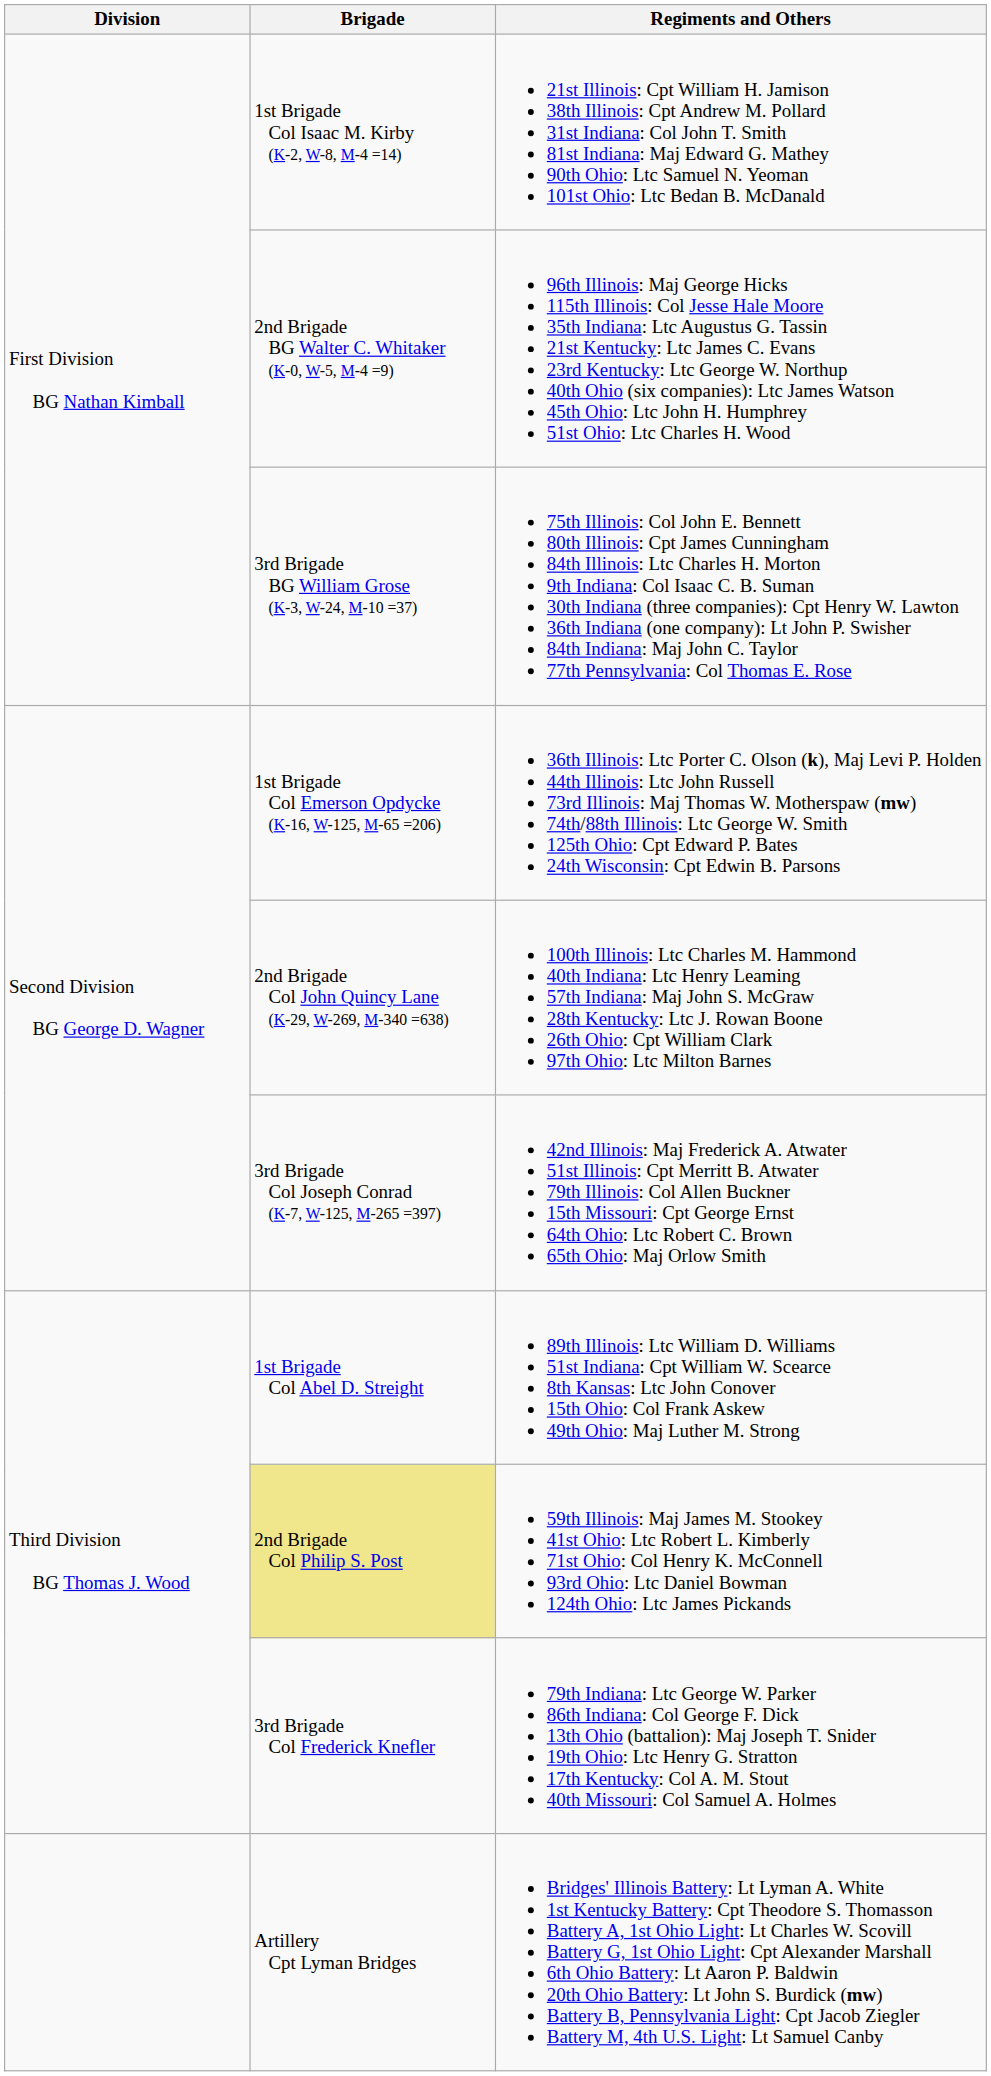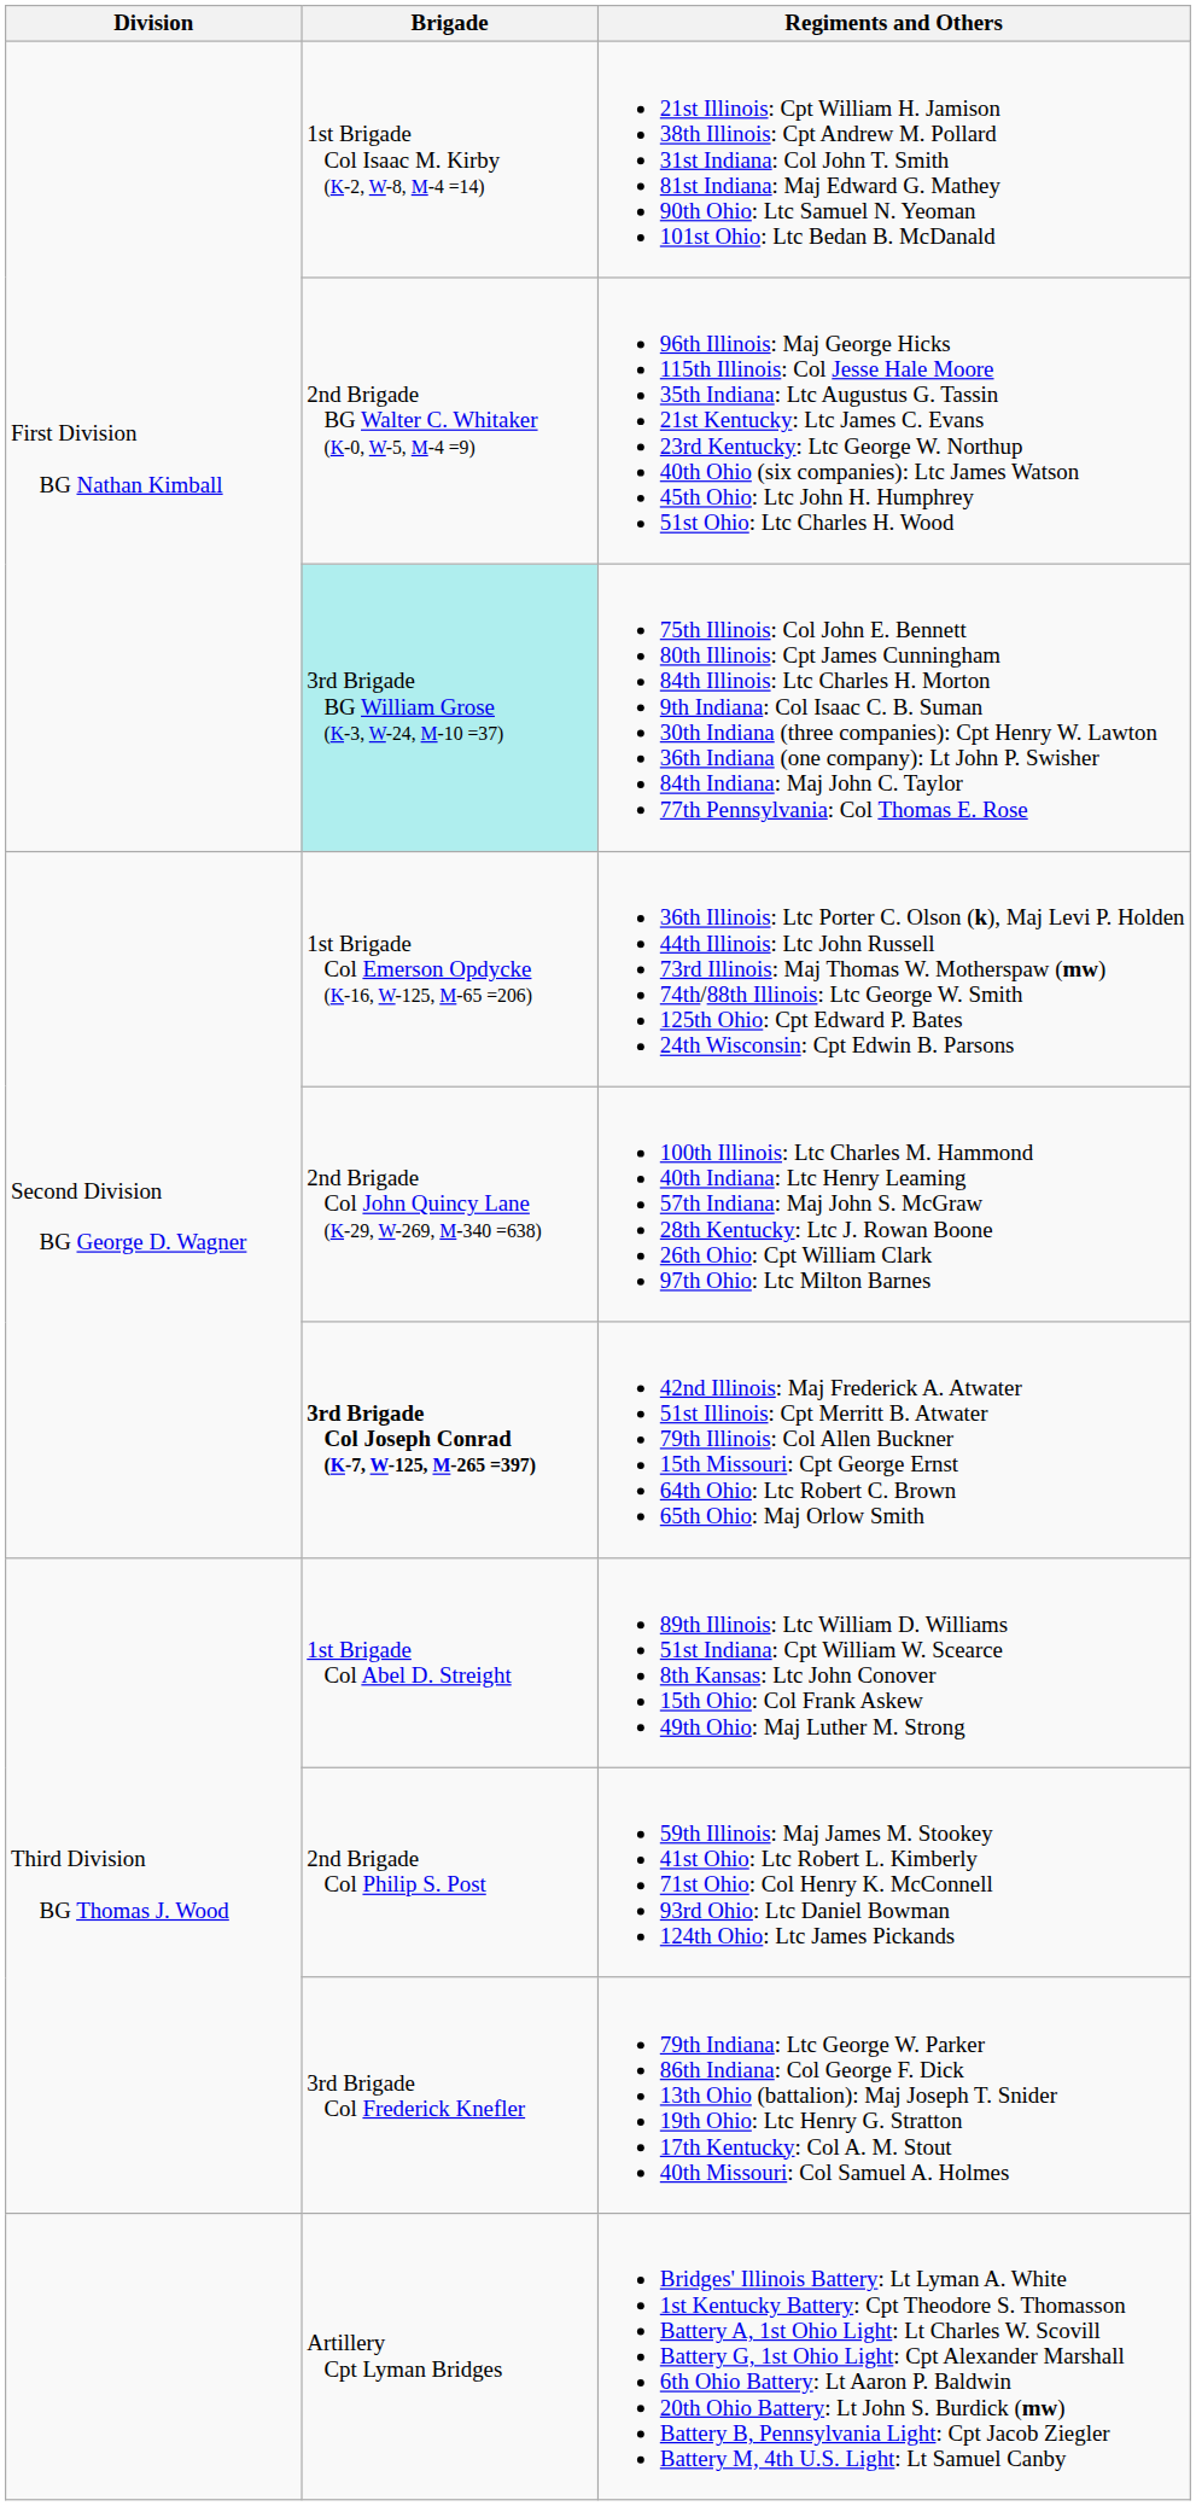3rd Brigade BG William Grose (K-3, W-24, M-10 =37) | Brigade: no background -> paleturquoise background
3rd Brigade Col Joseph Conrad (K-7, W-125, M-265 =397) | Brigade: normal -> bold
2nd Brigade Col Philip S. Post | Brigade: khaki background -> no background
